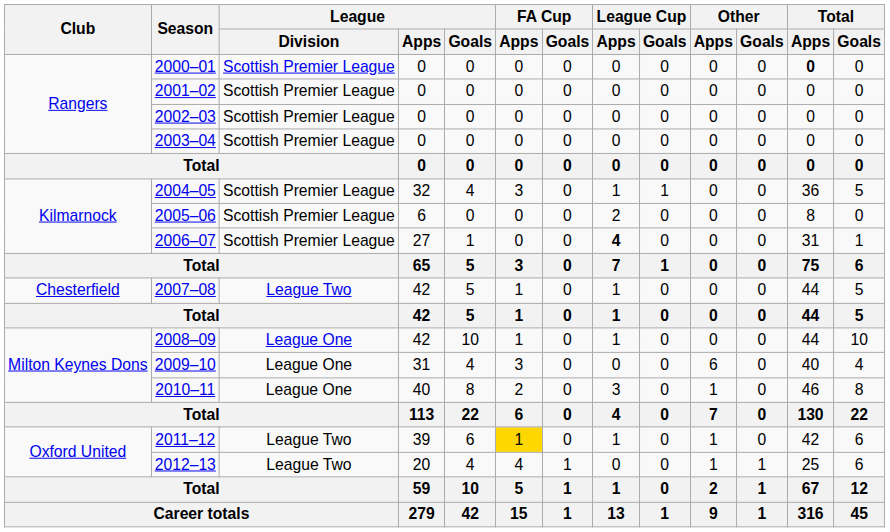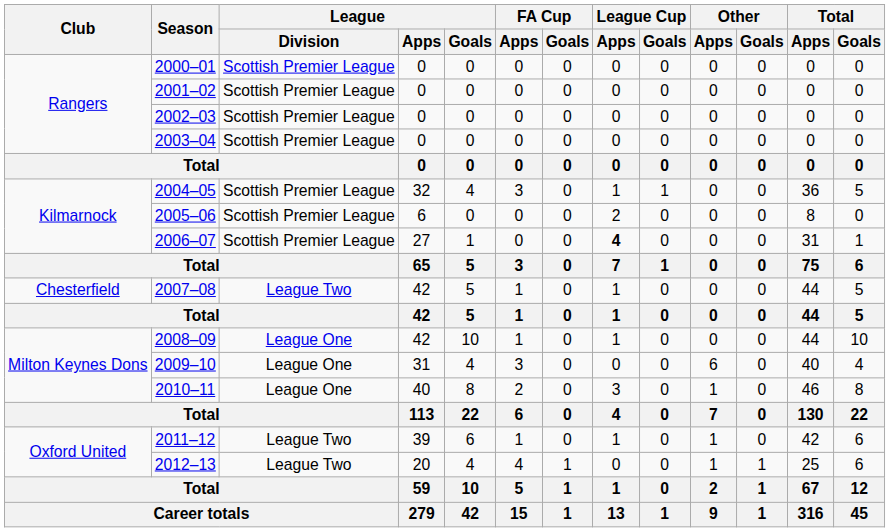2000–01 | Total / Apps: bold -> normal
2011–12 | FA Cup / Apps: gold background -> no background
